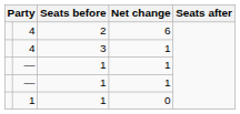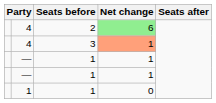4 / 2 | Net change: no background -> lightgreen background
4 / 3 | Net change: no background -> lightsalmon background
